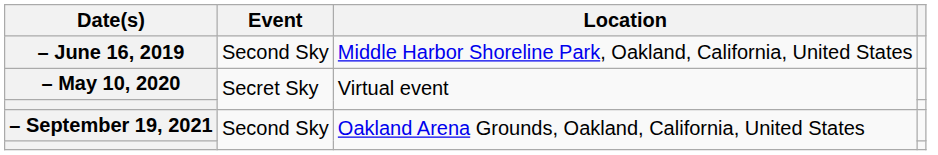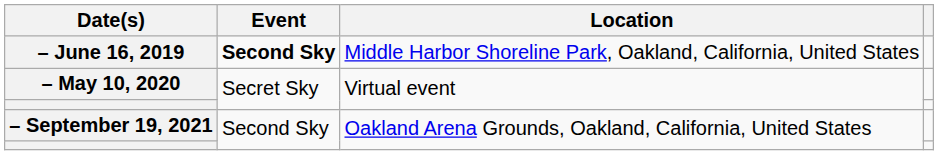– June 16, 2019 | Event: normal -> bold
